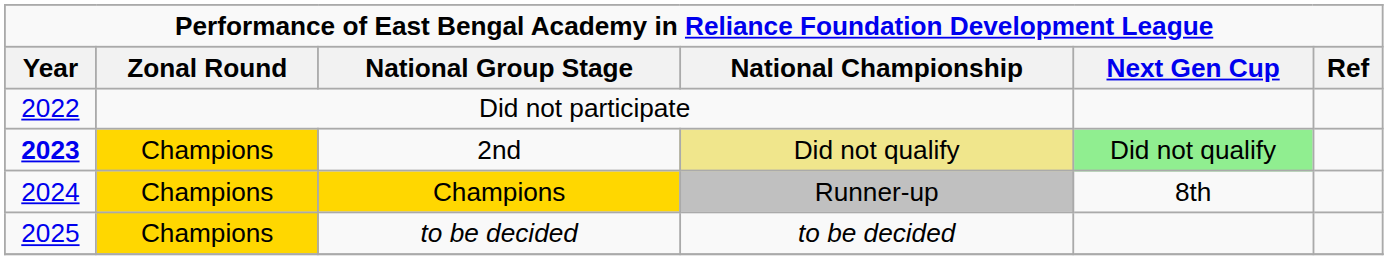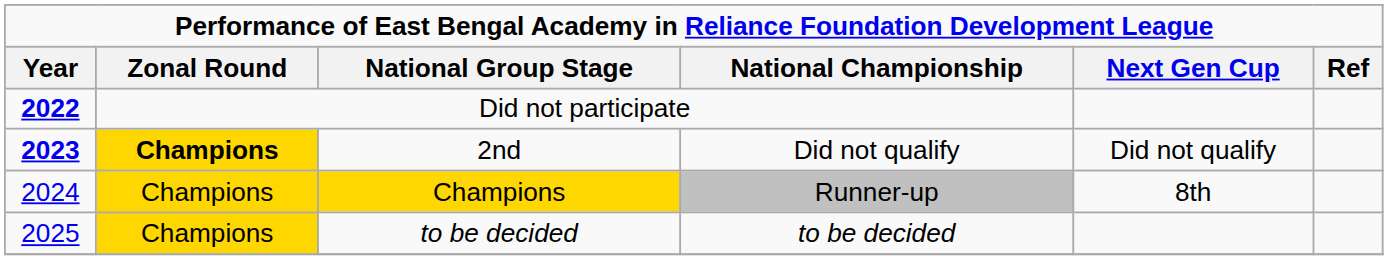Did not participate | Year: normal -> bold
2nd | Zonal Round: normal -> bold
2nd | National Championship: khaki background -> no background
2nd | Next Gen Cup: lightgreen background -> no background
